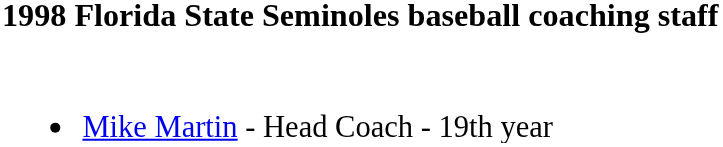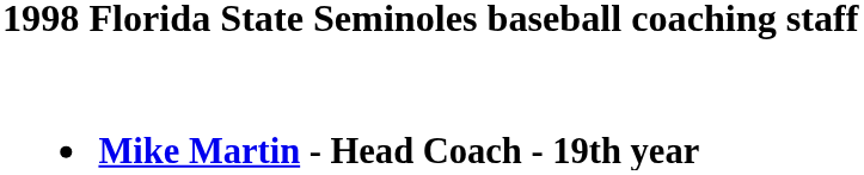Mike Martin - Head Coach - 19th year | column 1: normal -> bold
